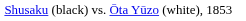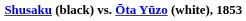row 1 | column 1: normal -> bold
